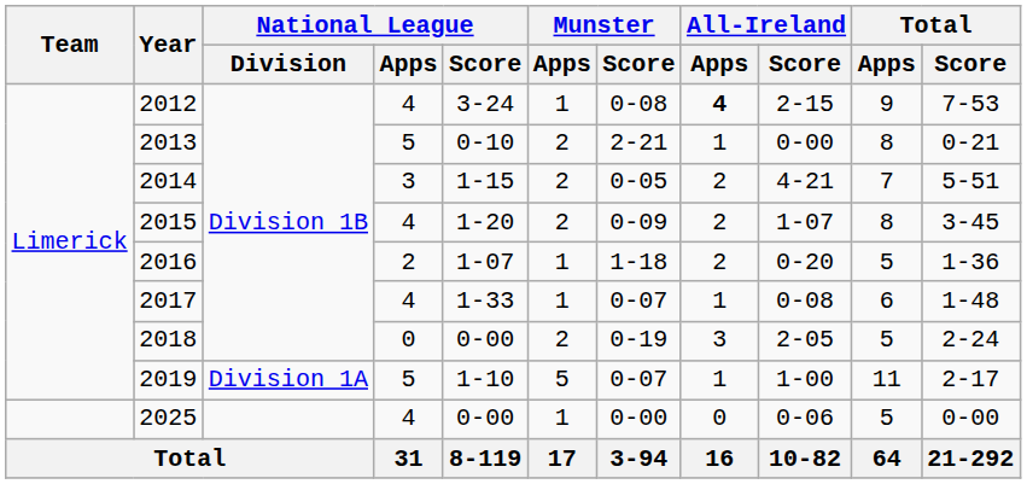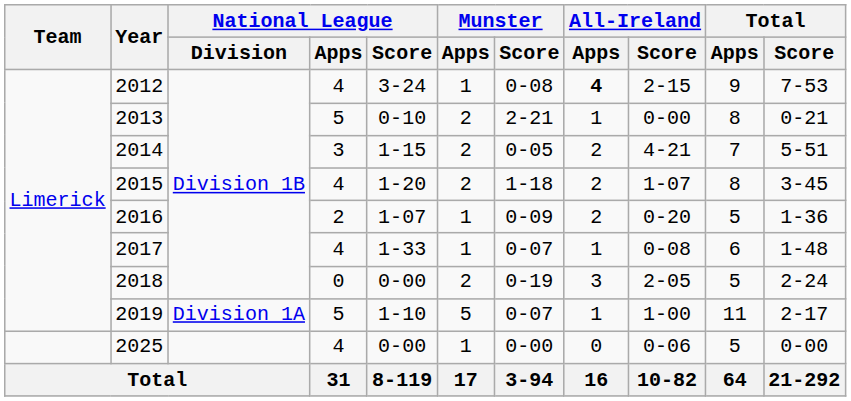2015 | Munster / Score: 0-09 -> 1-18
2016 | Munster / Score: 1-18 -> 0-09
